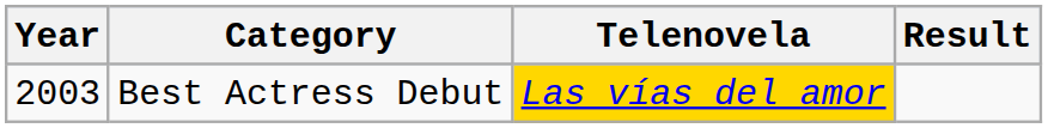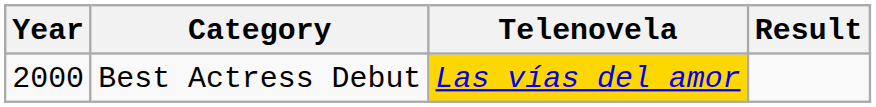Best Actress Debut | Year: 2003 -> 2000
